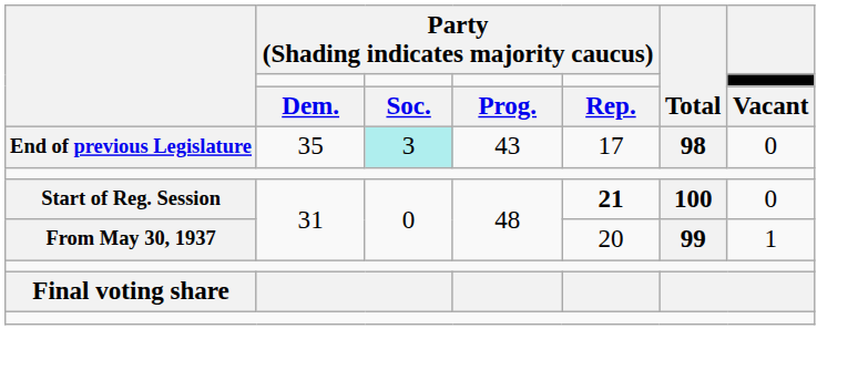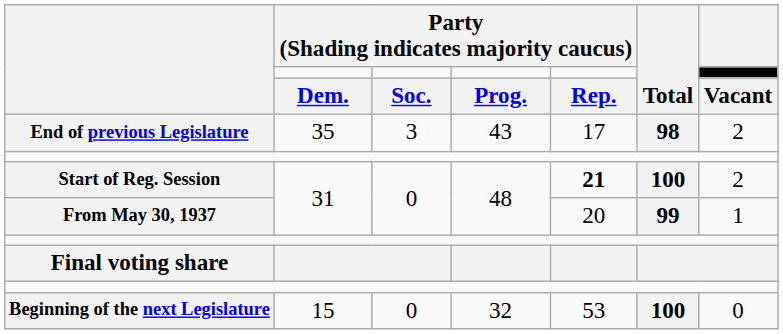End of previous Legislature | column 3: paleturquoise background -> no background
End of previous Legislature | column 7: 0 -> 2
Start of Reg. Session | column 7: 0 -> 2
+ row: Beginning of the next Legislature | 15 | 0 | 32 | 53 | 100 | 0
